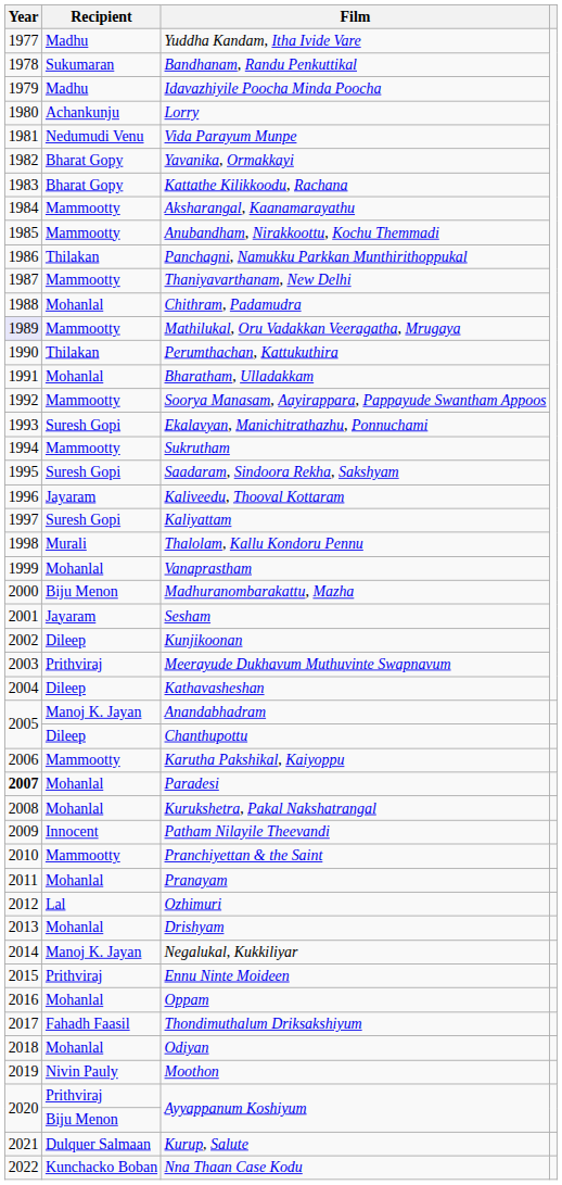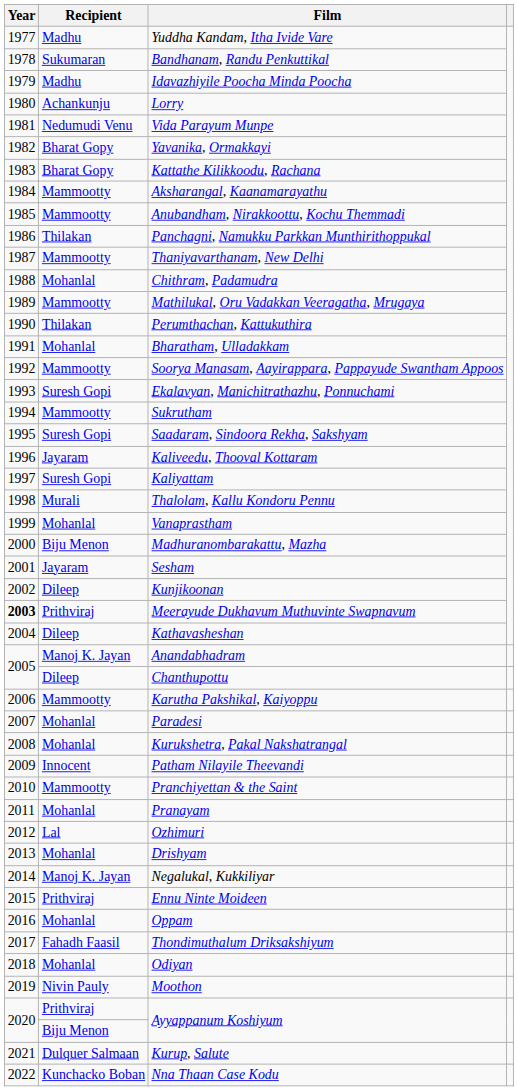Mathilukal, Oru Vadakkan Veeragatha, Mrugaya | Year: lavender background -> no background
Meerayude Dukhavum Muthuvinte Swapnavum | Year: normal -> bold
Paradesi | Year: bold -> normal
